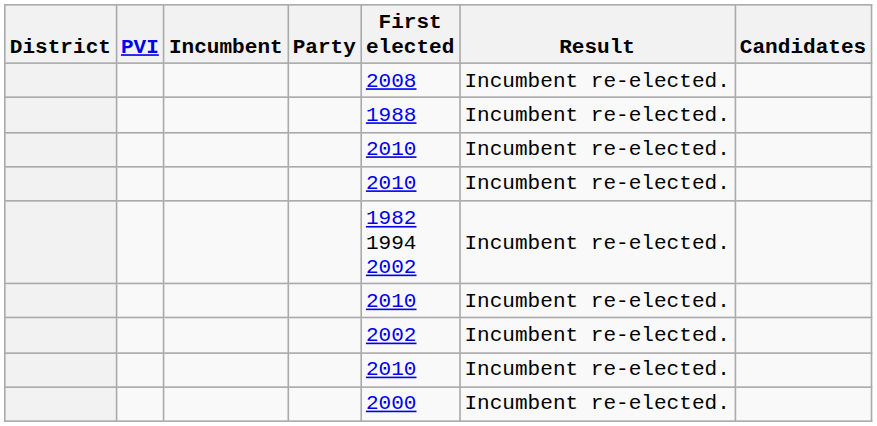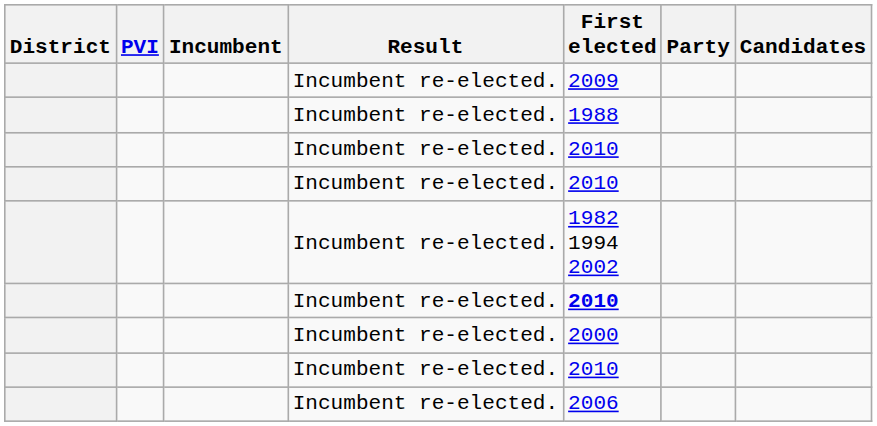columns swapped: Party <-> Result
row 2 | First elected: 2008 -> 2009
row 7 | First elected: normal -> bold
row 8 | First elected: 2002 -> 2000
row 10 | First elected: 2000 -> 2006
